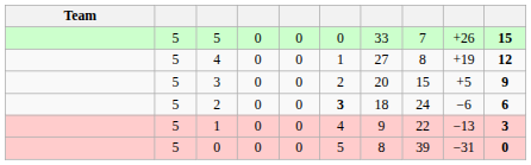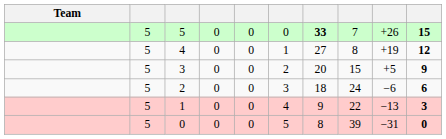row 2 | column 7: normal -> bold
row 5 | column 6: bold -> normal
